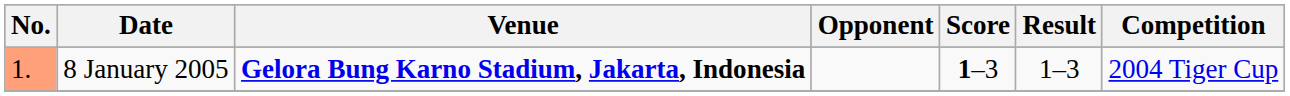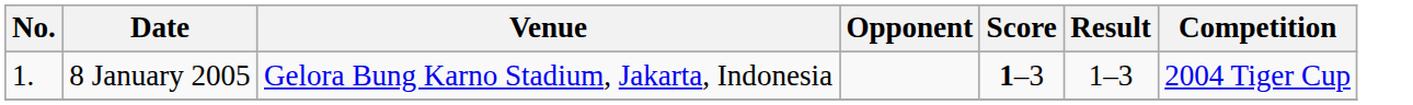8 January 2005 | No.: lightsalmon background -> no background
8 January 2005 | Venue: bold -> normal
